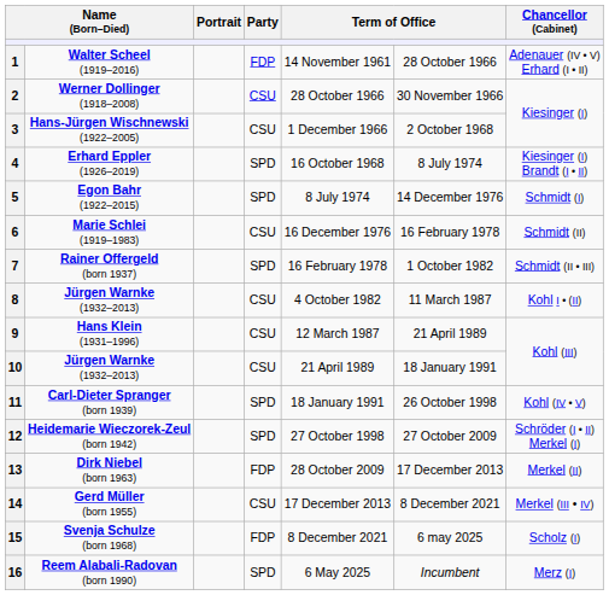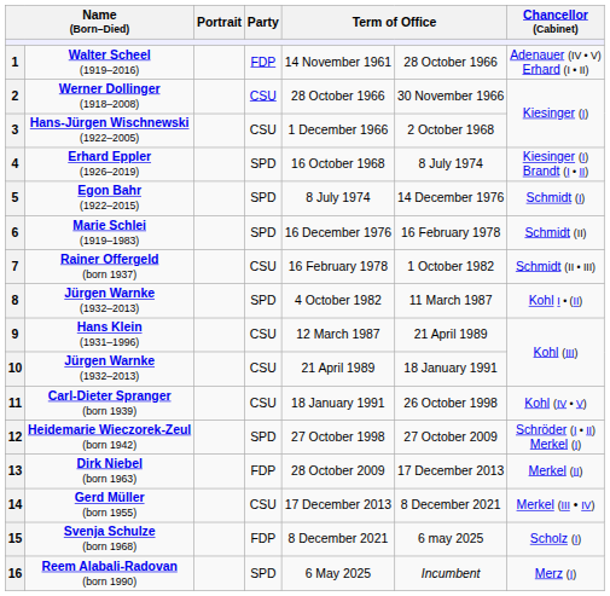6 | Party: CSU -> SPD
7 | Party: SPD -> CSU
8 | Party: CSU -> SPD
11 | Party: SPD -> CSU
